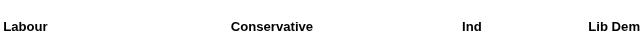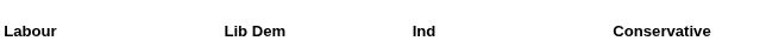columns swapped: 5 <-> 20
